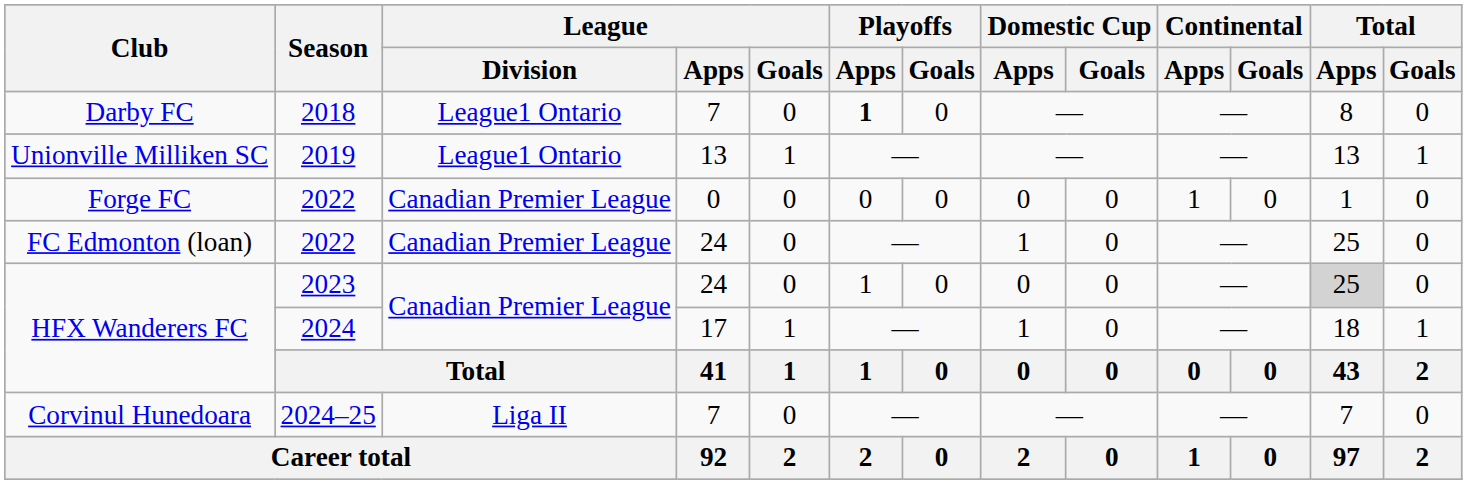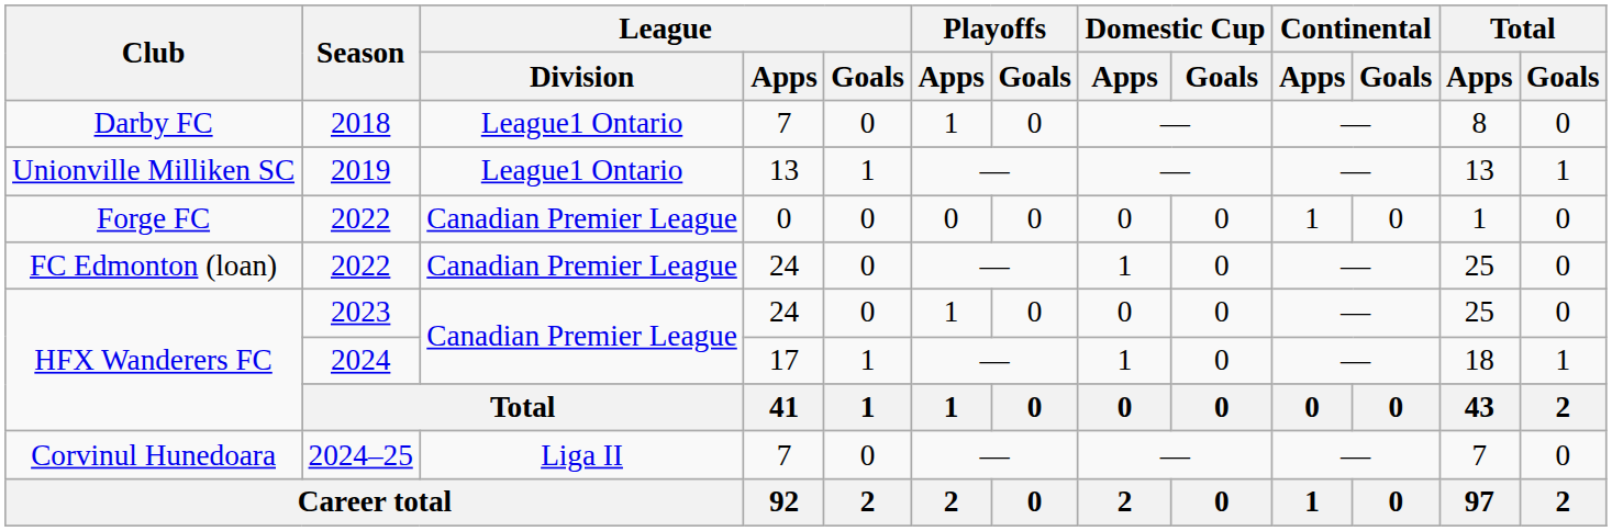Darby FC | Playoffs / Apps: bold -> normal
HFX Wanderers FC / 2023 | Total / Apps: lightgrey background -> no background
